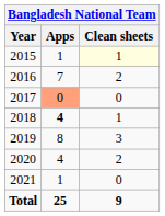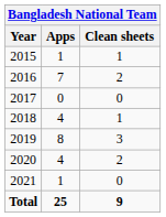2015 | Clean sheets: lightyellow background -> no background
2017 | Apps: lightsalmon background -> no background
2018 | Apps: bold -> normal
